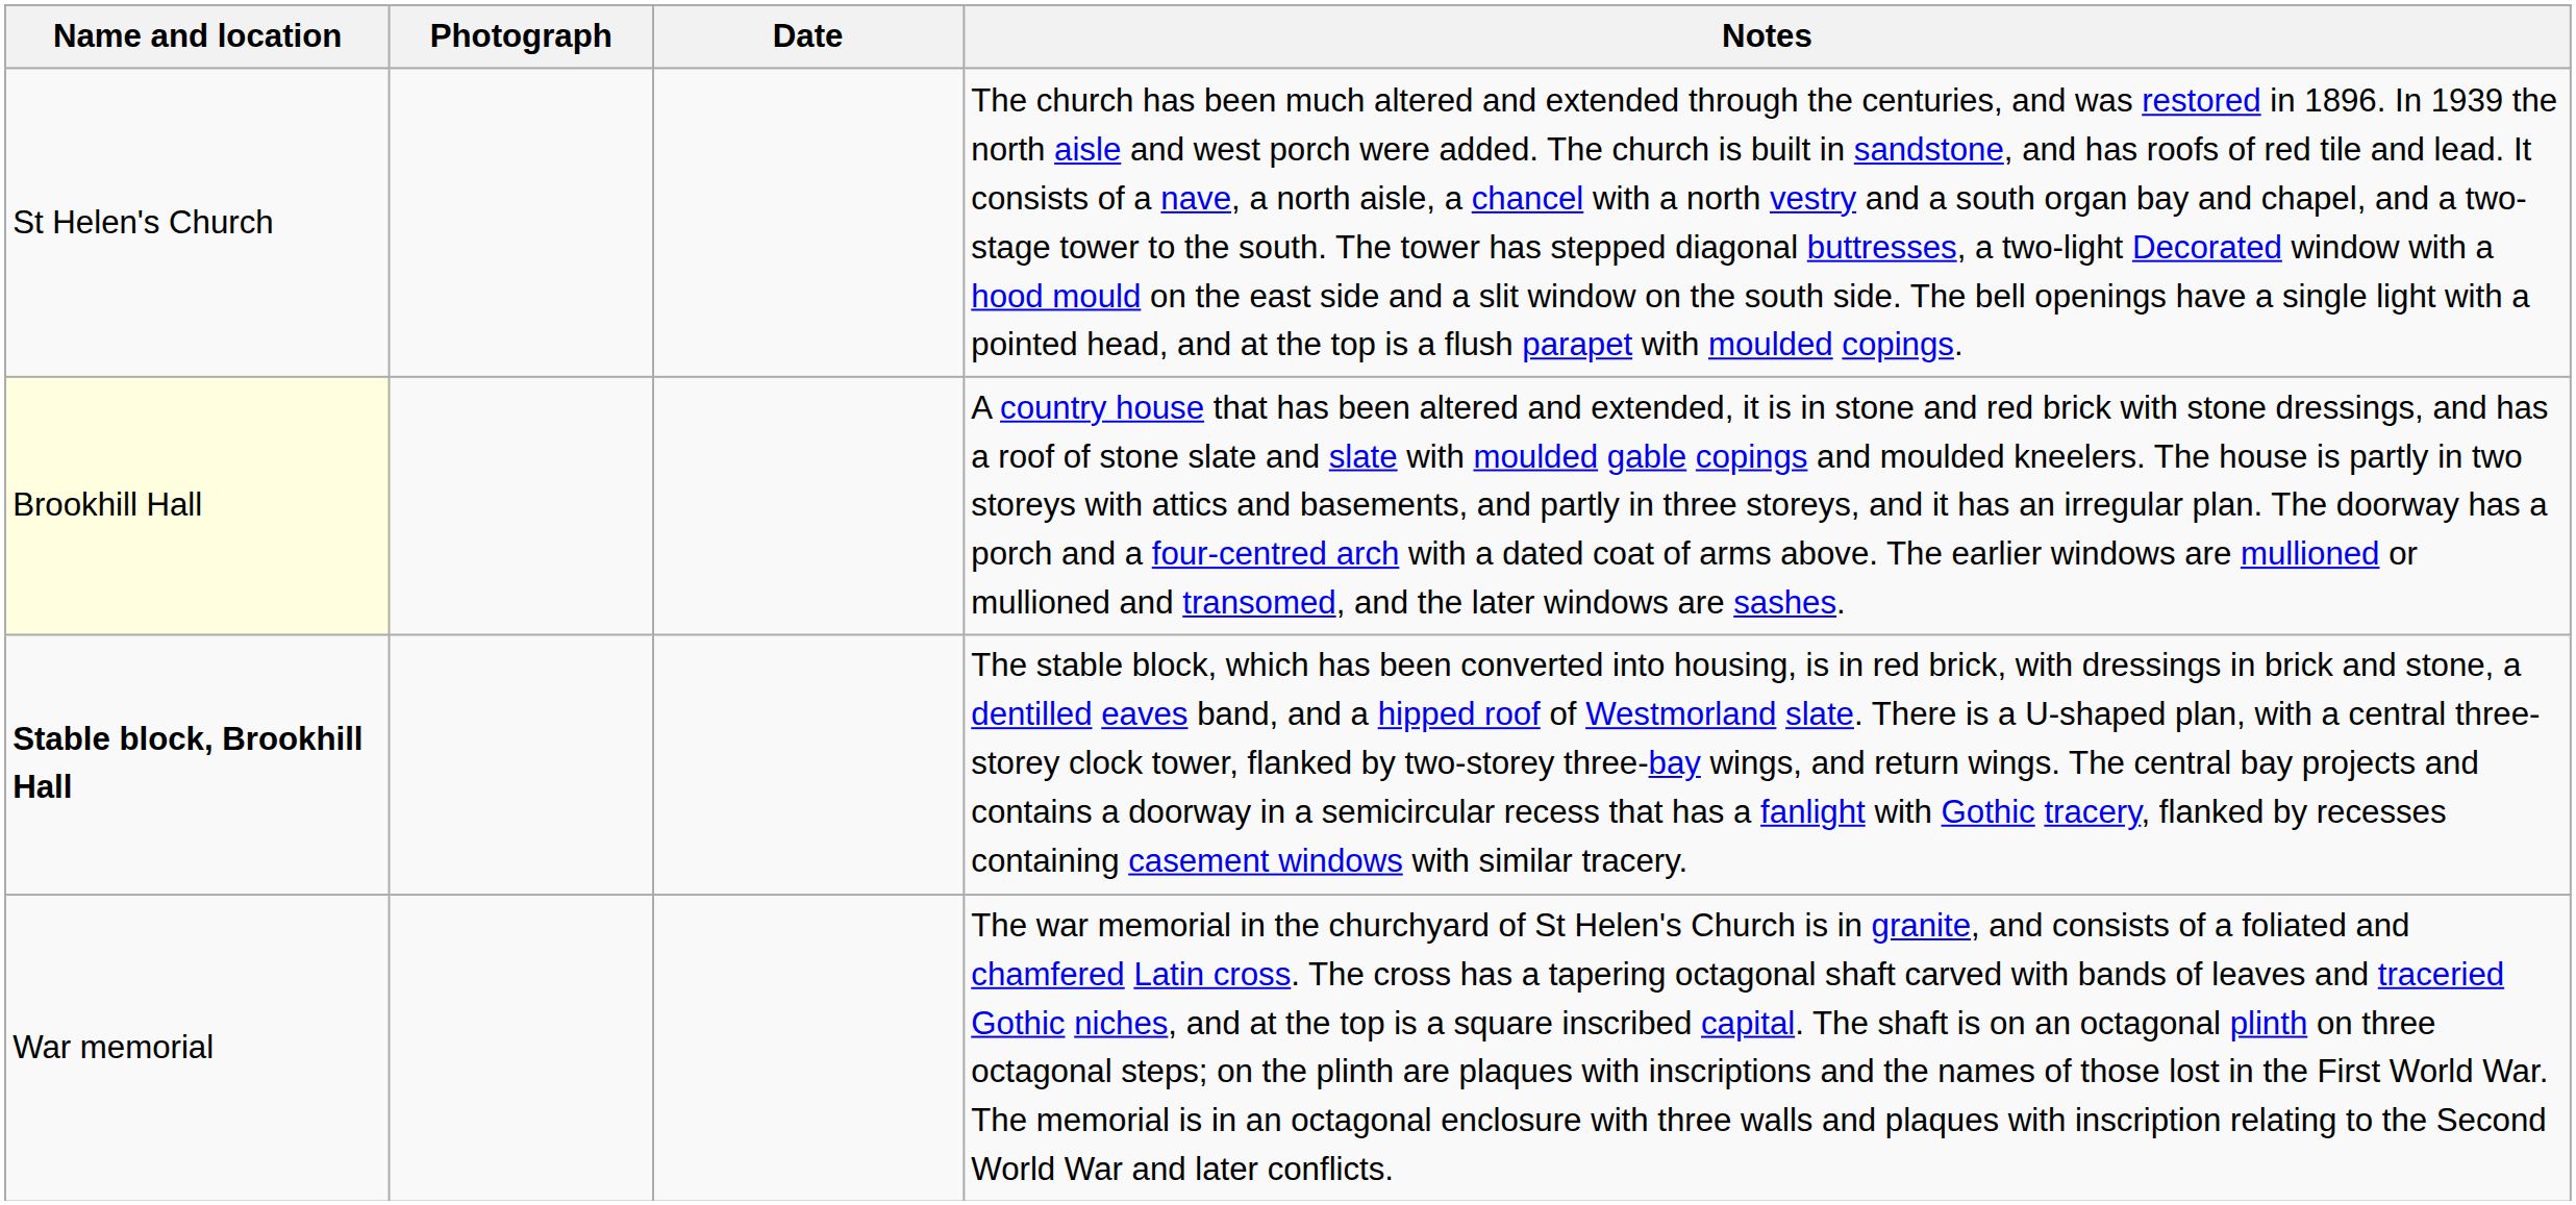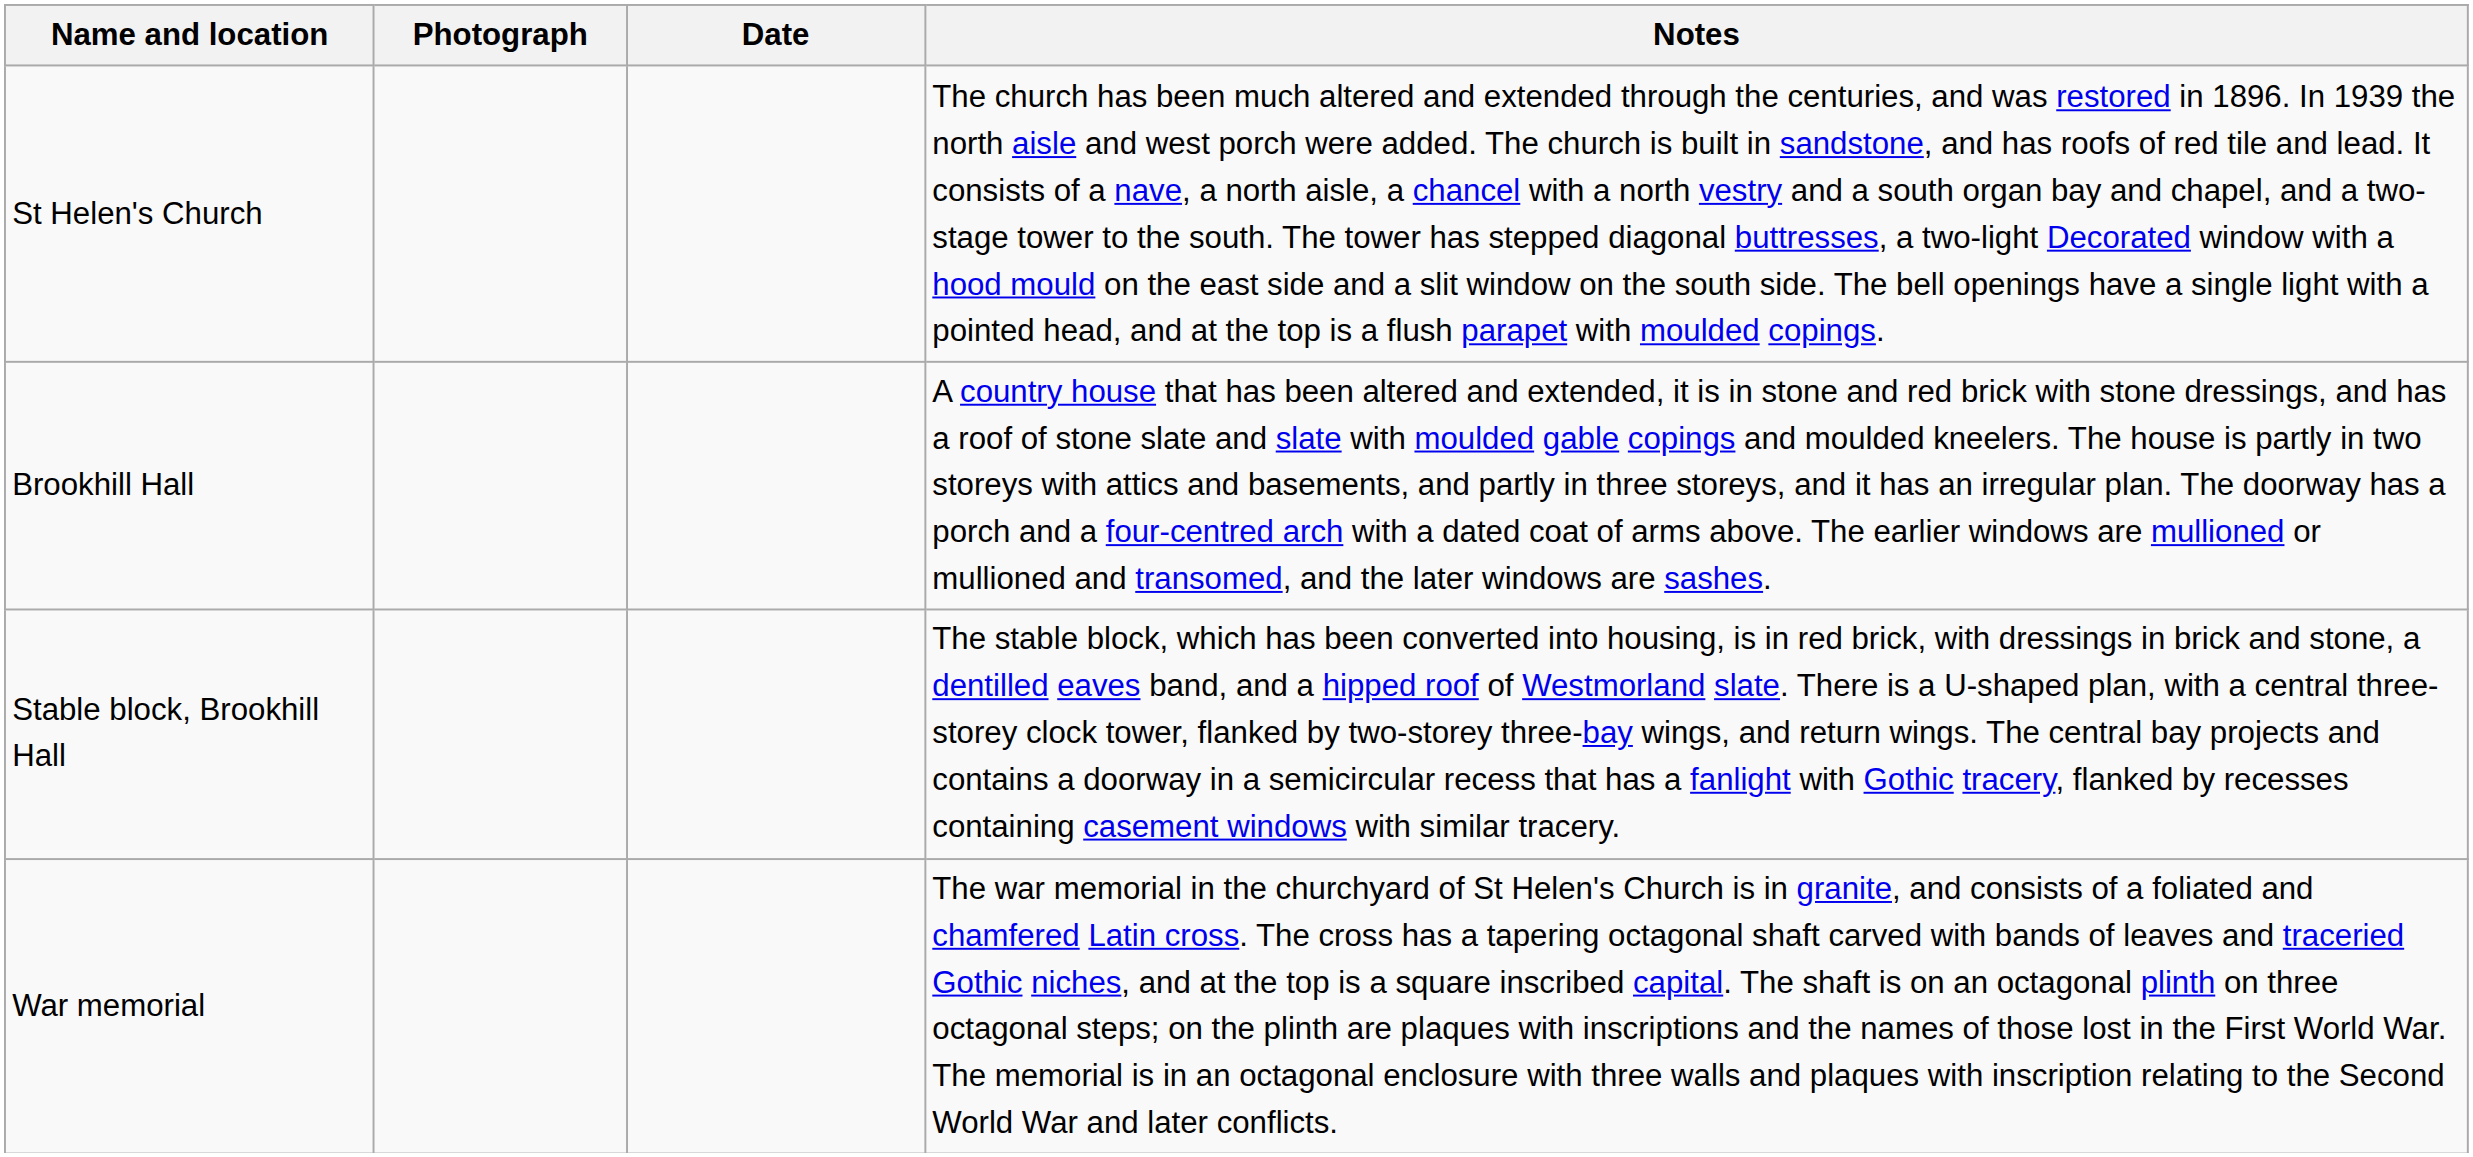Brookhill Hall | Name and location: lightyellow background -> no background
Stable block, Brookhill Hall | Name and location: bold -> normal
